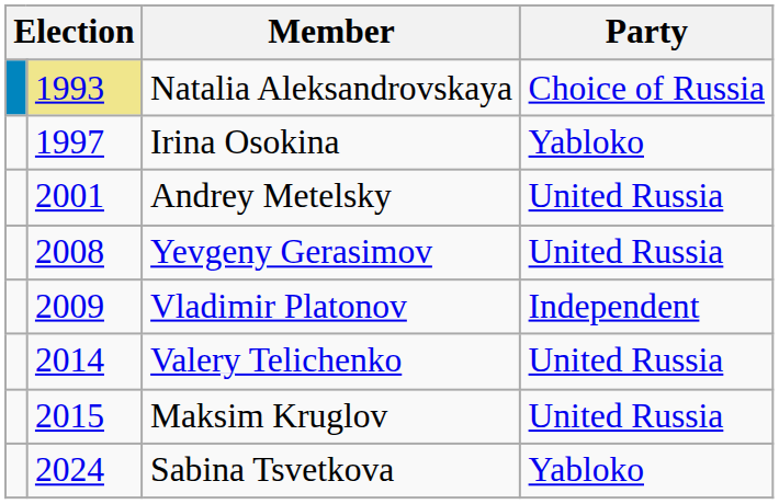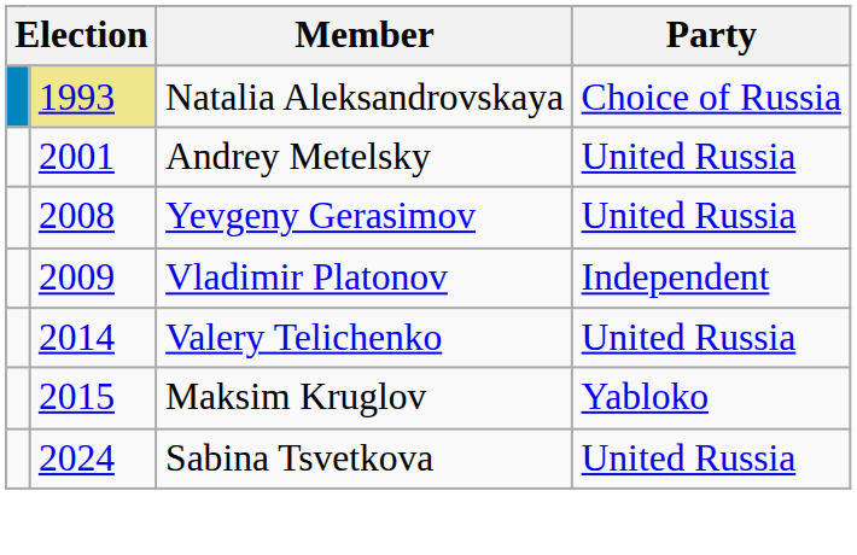- row: 1997 | Irina Osokina | Yabloko
Maksim Kruglov | Party: United Russia -> Yabloko
Sabina Tsvetkova | Party: Yabloko -> United Russia
